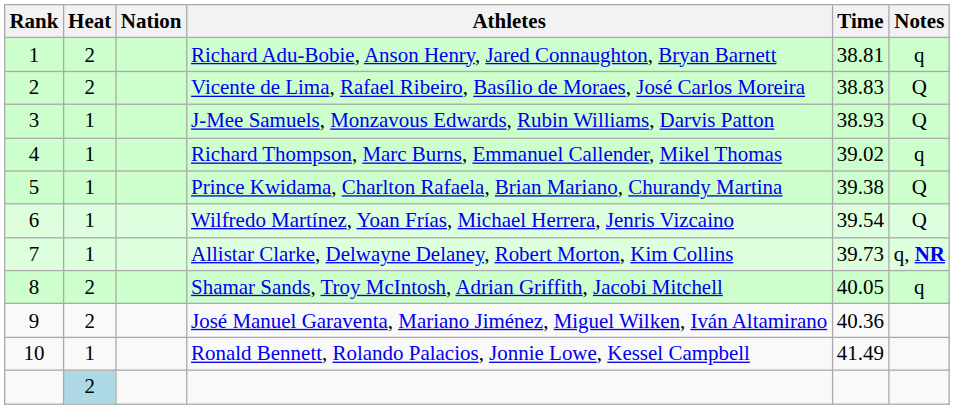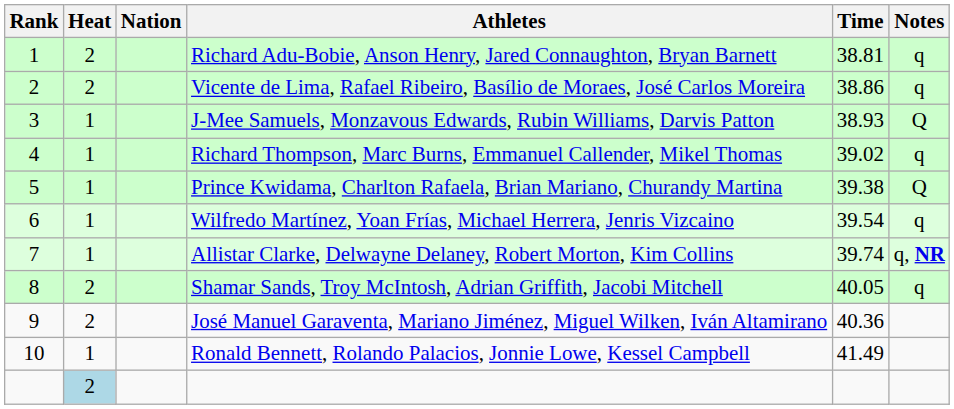row 3 | Time: 38.83 -> 38.86
row 3 | Notes: Q -> q
row 7 | Notes: Q -> q
row 8 | Time: 39.73 -> 39.74
